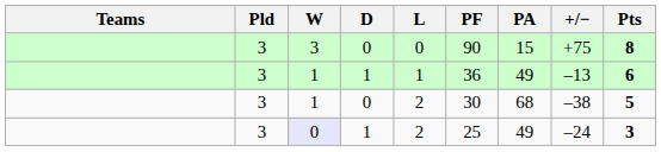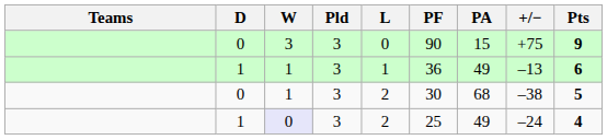columns swapped: Pld <-> D
row 2 | Pts: 8 -> 9
row 5 | Pts: 3 -> 4
